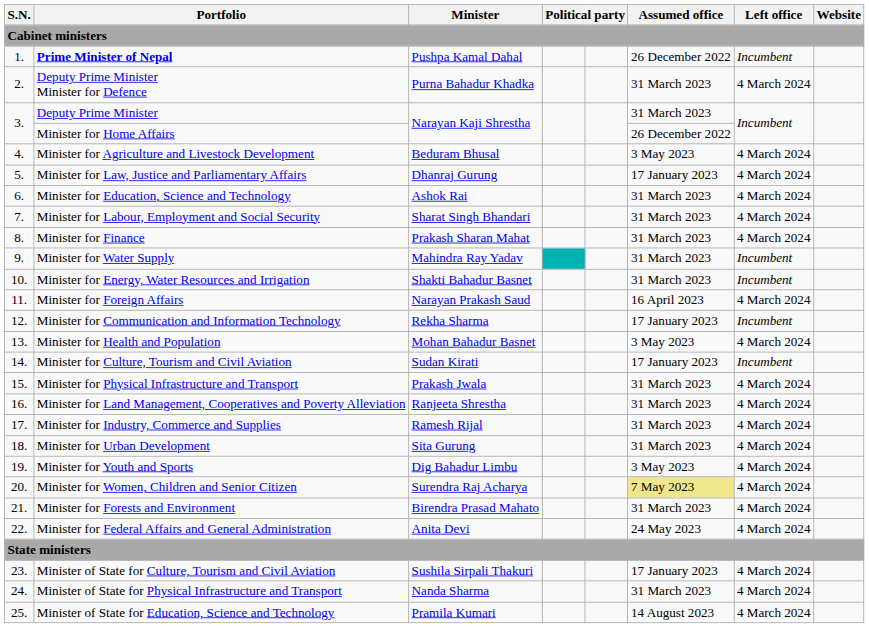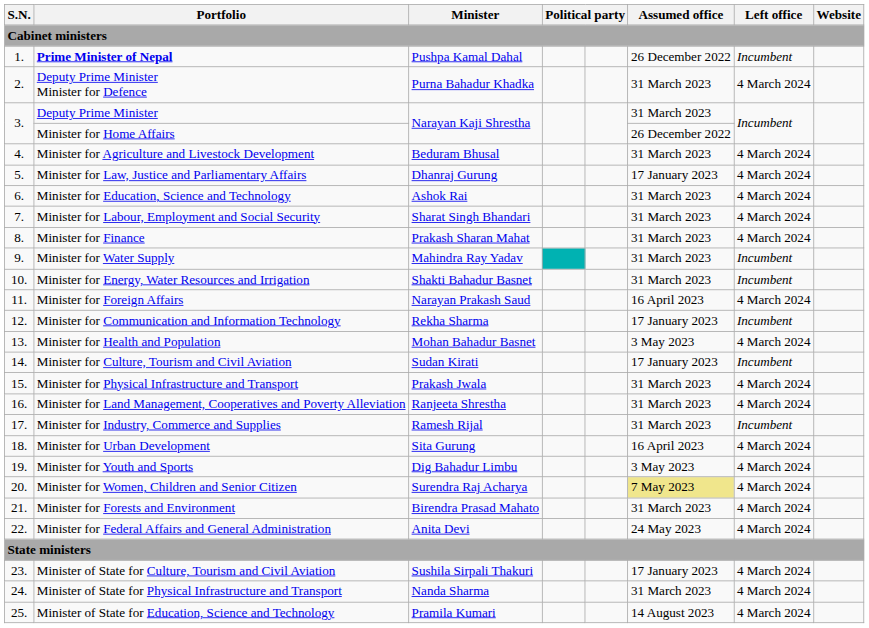Minister for Agriculture and Livestock Development | Assumed office: 3 May 2023 -> 31 March 2023
Minister for Industry, Commerce and Supplies | Left office: 4 March 2024 -> Incumbent
Minister for Urban Development | Assumed office: 31 March 2023 -> 16 April 2023
